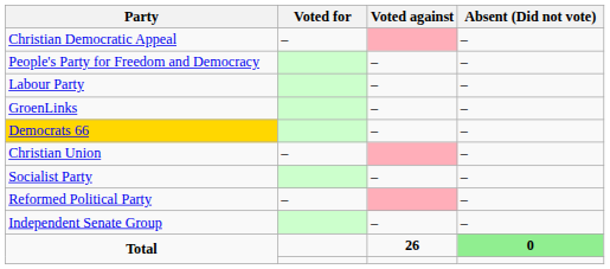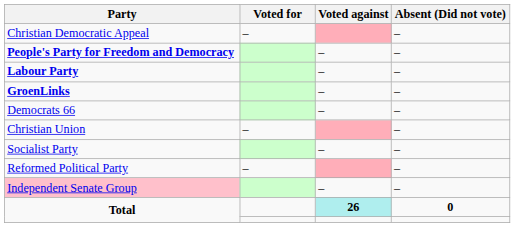People's Party for Freedom and Democracy | Party: normal -> bold
Labour Party | Party: normal -> bold
GroenLinks | Party: normal -> bold
Democrats 66 | Party: gold background -> no background
Independent Senate Group | Party: no background -> pink background
Total / 26 | Voted against: no background -> paleturquoise background
Total / 26 | Absent (Did not vote): lightgreen background -> no background
